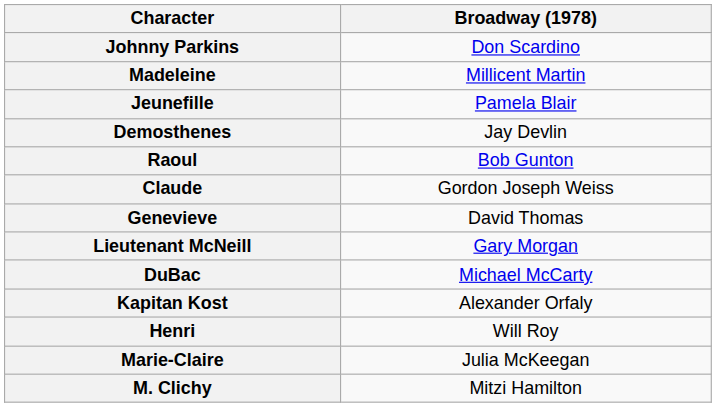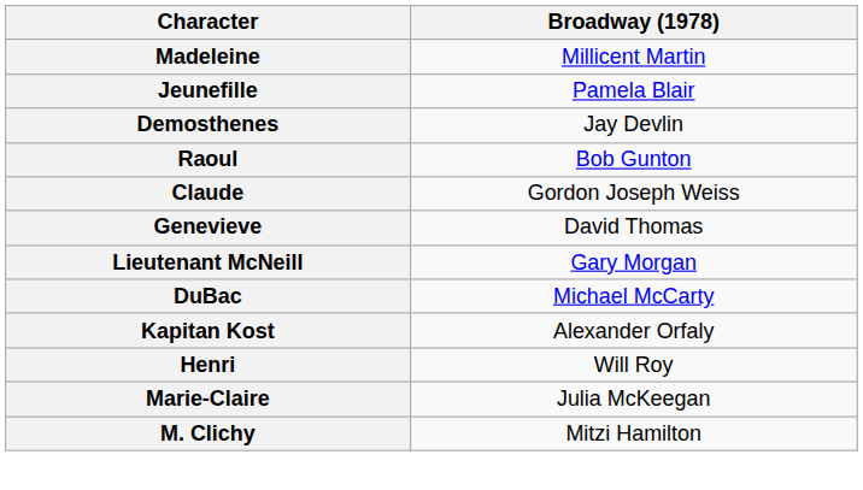- row: Johnny Parkins | Don Scardino
